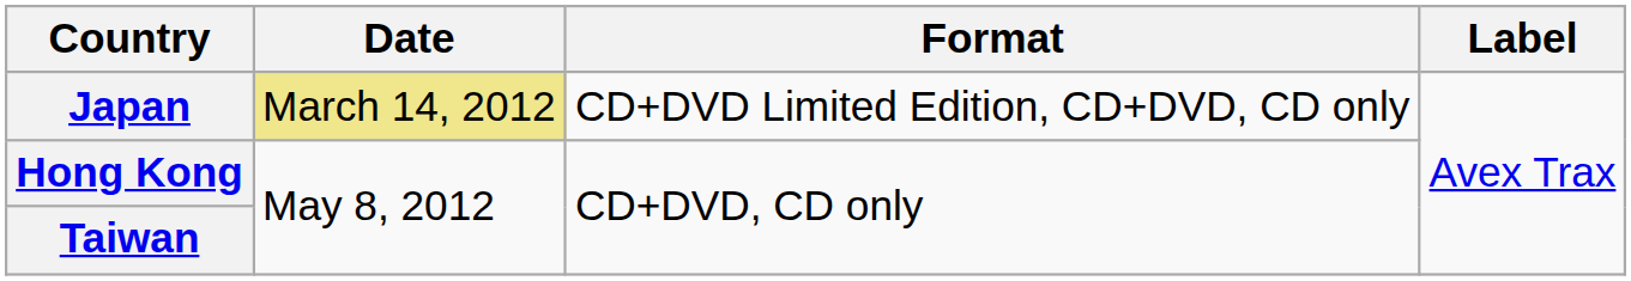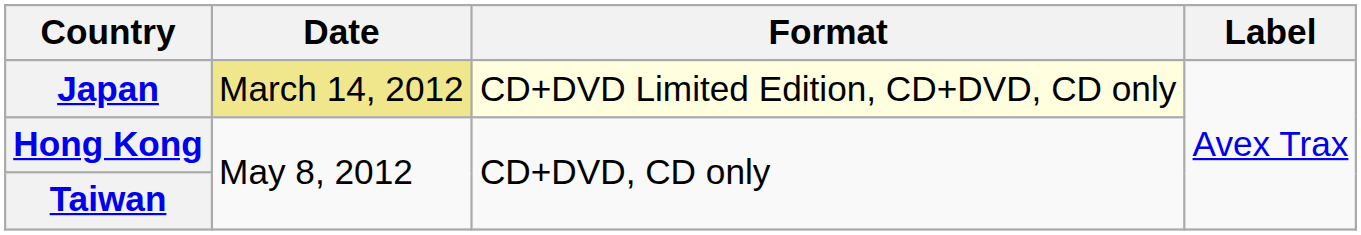Japan | Format: no background -> lightyellow background
